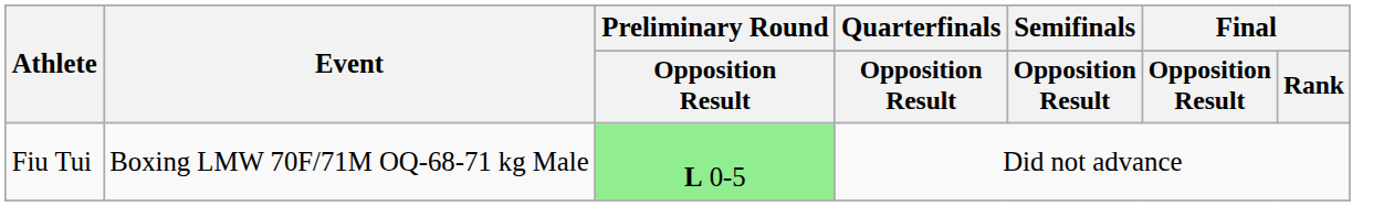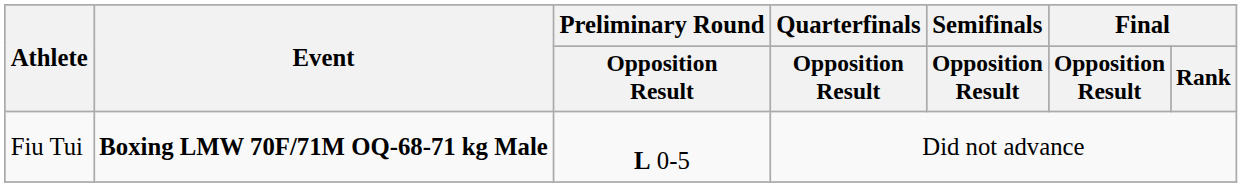Fiu Tui | Event: normal -> bold
Fiu Tui | Preliminary Round / Opposition Result: lightgreen background -> no background
